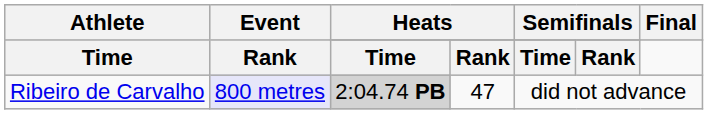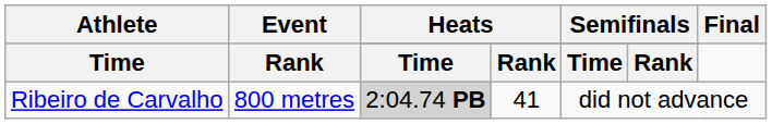Ribeiro de Carvalho | Event: lavender background -> no background
Ribeiro de Carvalho | column 4: 47 -> 41
